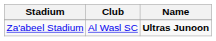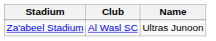Za'abeel Stadium | Name: bold -> normal
